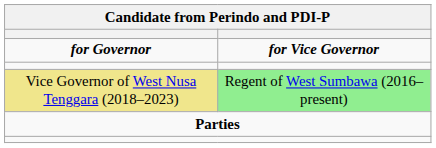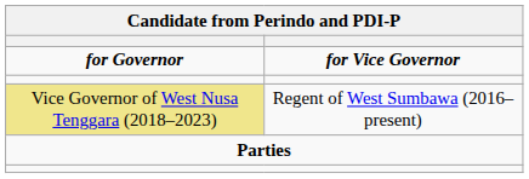row 5 | column 2: lightgreen background -> no background
